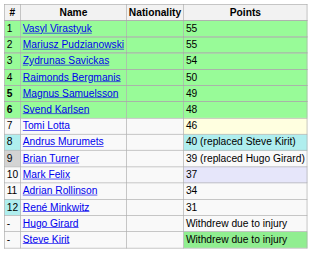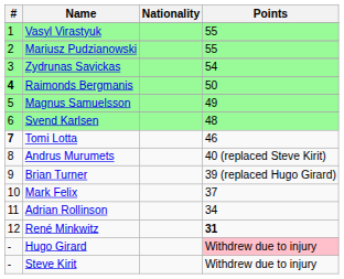Raimonds Bergmanis | #: normal -> bold
Magnus Samuelsson | #: bold -> normal
Svend Karlsen | #: bold -> normal
Tomi Lotta | #: normal -> bold
Tomi Lotta | Points: lightyellow background -> no background
Andrus Murumets | #: paleturquoise background -> no background
Andrus Murumets | Points: paleturquoise background -> no background
Brian Turner | #: lightgrey background -> no background
Mark Felix | Points: lavender background -> no background
René Minkwitz | #: paleturquoise background -> no background
René Minkwitz | Points: normal -> bold
Hugo Girard | Points: no background -> pink background
Steve Kirit | Points: lightgreen background -> no background
